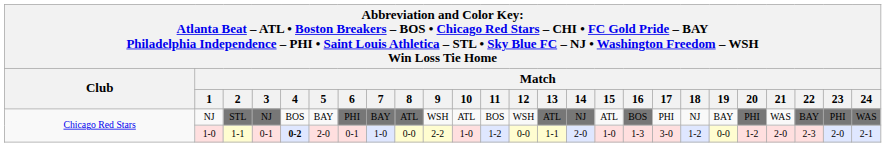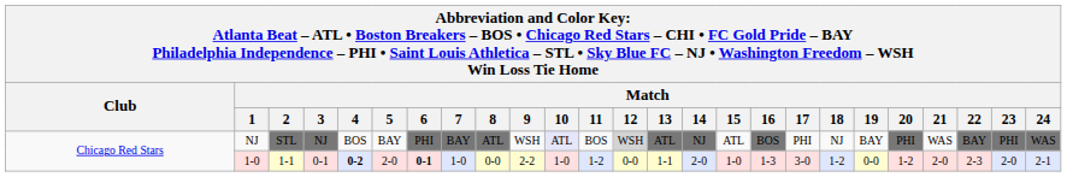row 4 | Match / 10: no background -> lavender background
row 4 | Match / 12: no background -> lightgrey background
row 5 | Match / 6: normal -> bold
